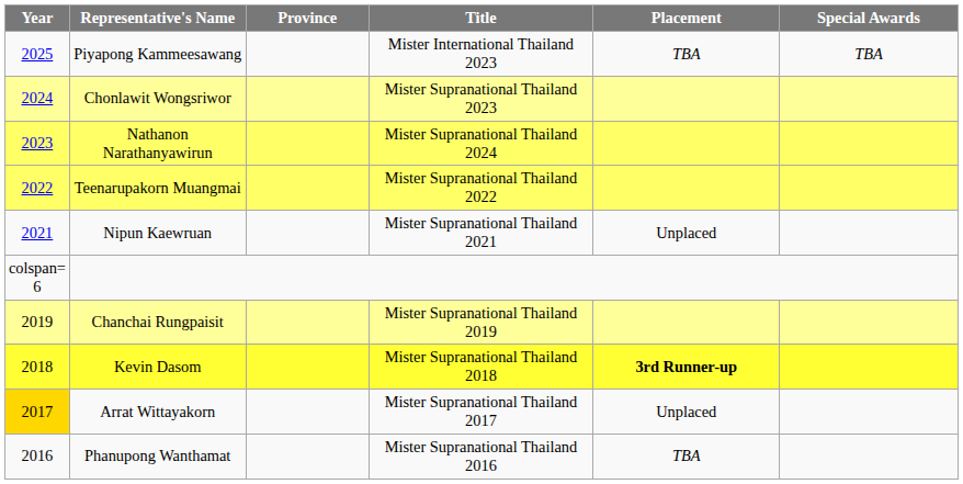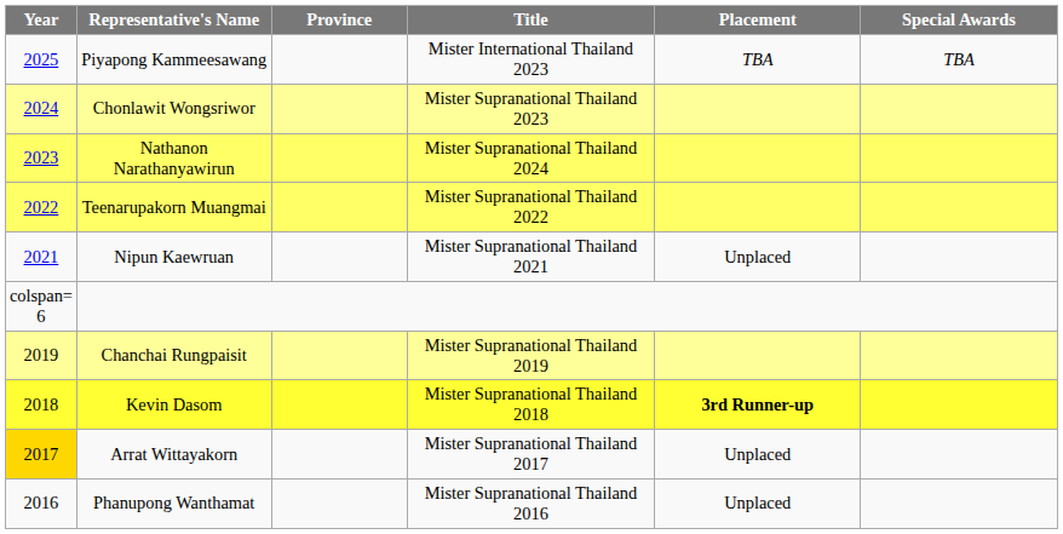Phanupong Wanthamat | Placement: TBA -> Unplaced
